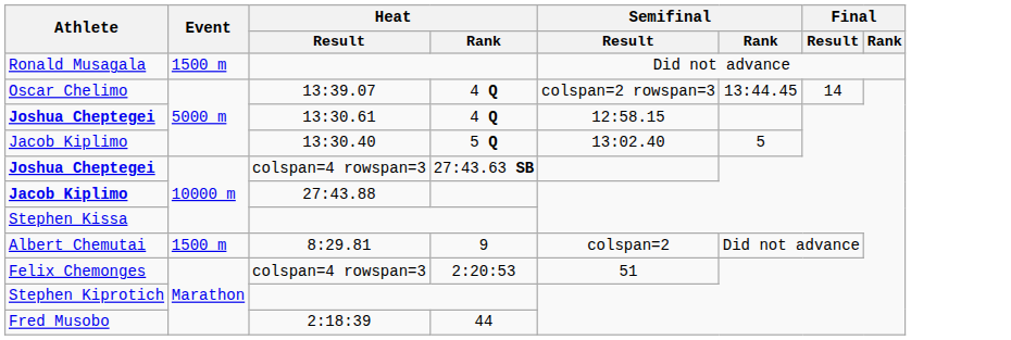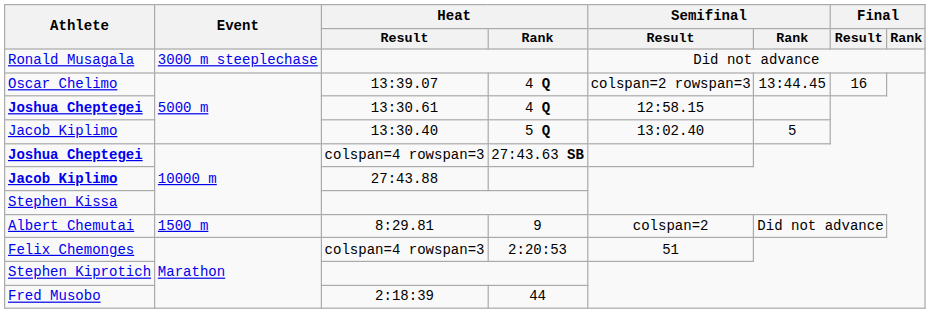Ronald Musagala | Event: 1500 m -> 3000 m steeplechase
Oscar Chelimo | Final / Result: 14 -> 16
